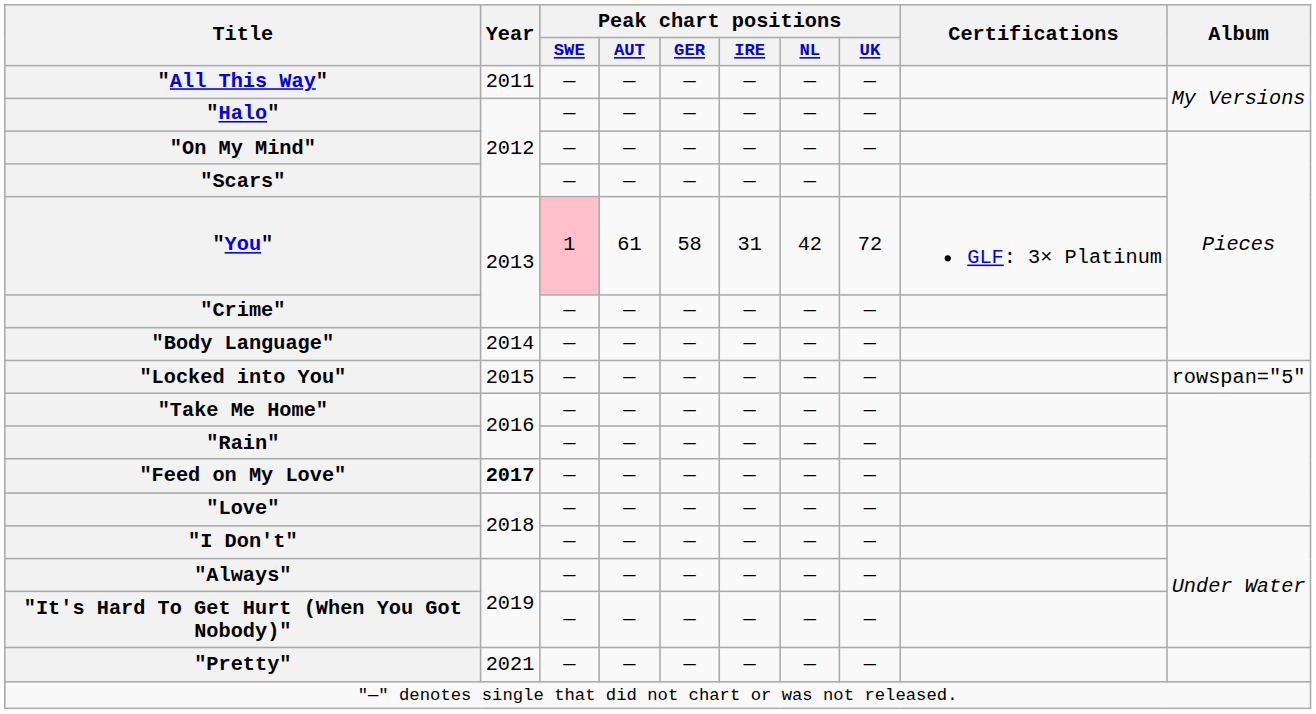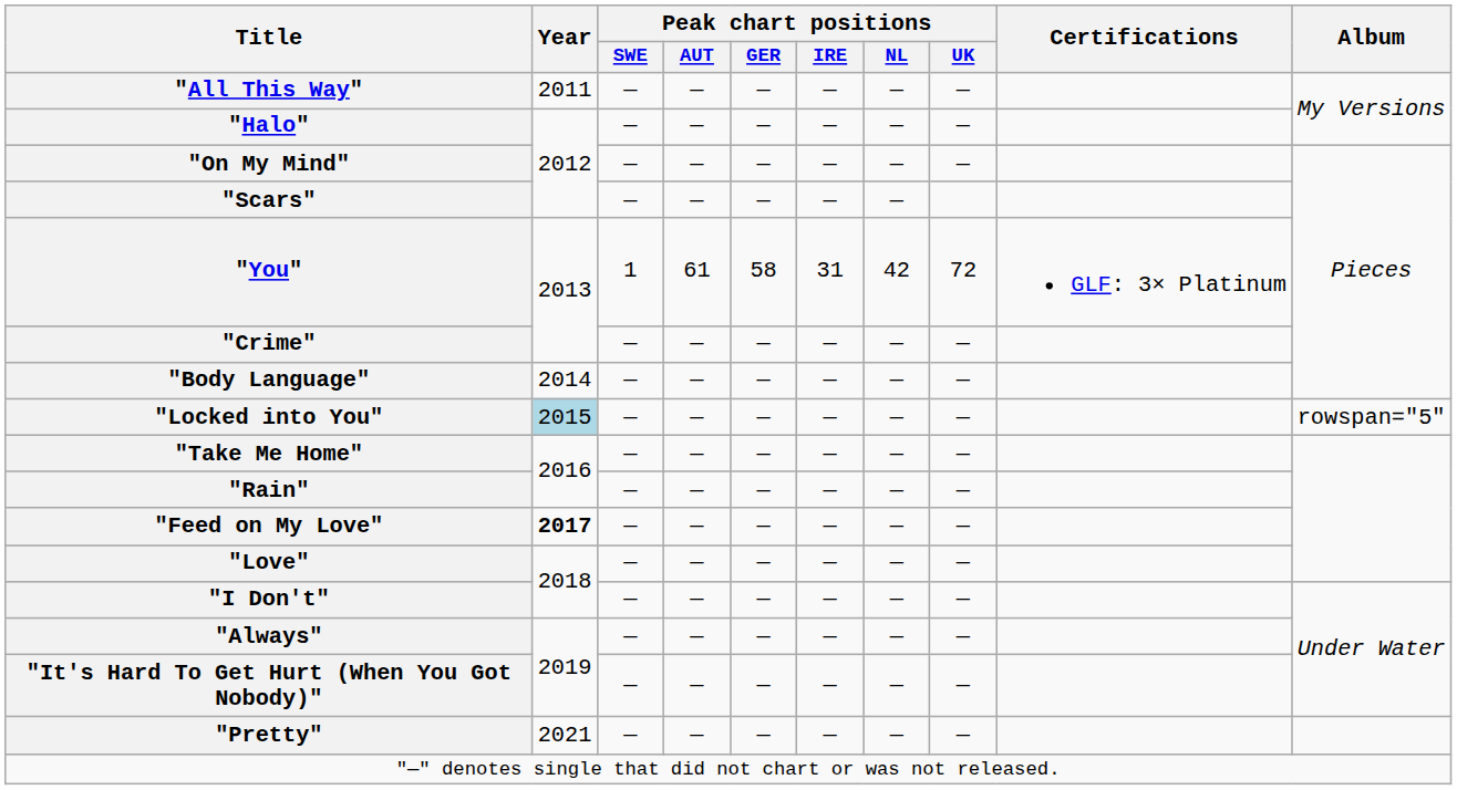"You" | Peak chart positions / SWE: pink background -> no background
"Locked into You" | Year: no background -> lightblue background
